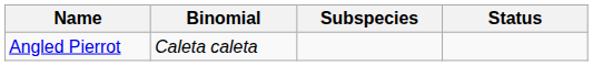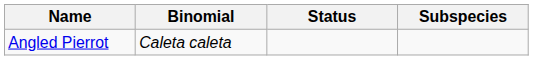columns swapped: Subspecies <-> Status
